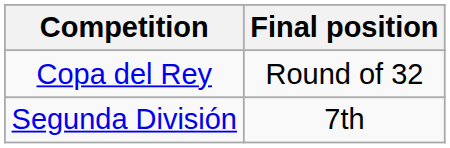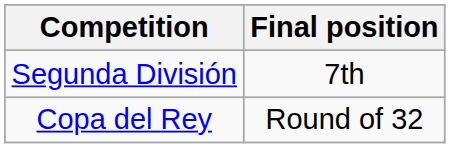rows swapped: Segunda División <-> Copa del Rey
